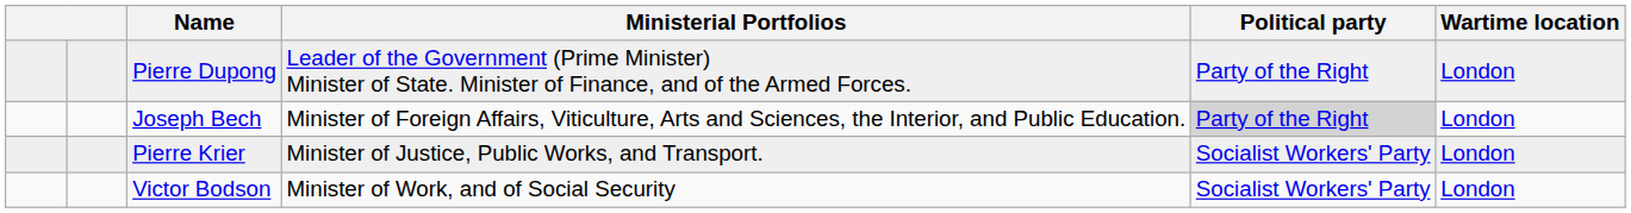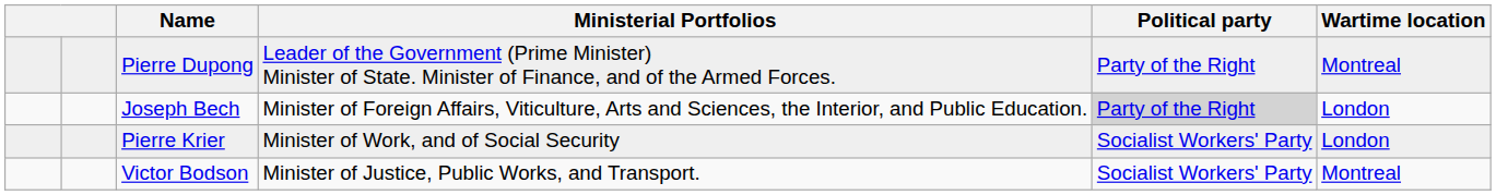Pierre Dupong | Wartime location: London -> Montreal
Pierre Krier | Ministerial Portfolios: Minister of Justice, Public Works, and Transport. -> Minister of Work, and of Social Security
Victor Bodson | Ministerial Portfolios: Minister of Work, and of Social Security -> Minister of Justice, Public Works, and Transport.
Victor Bodson | Wartime location: London -> Montreal
